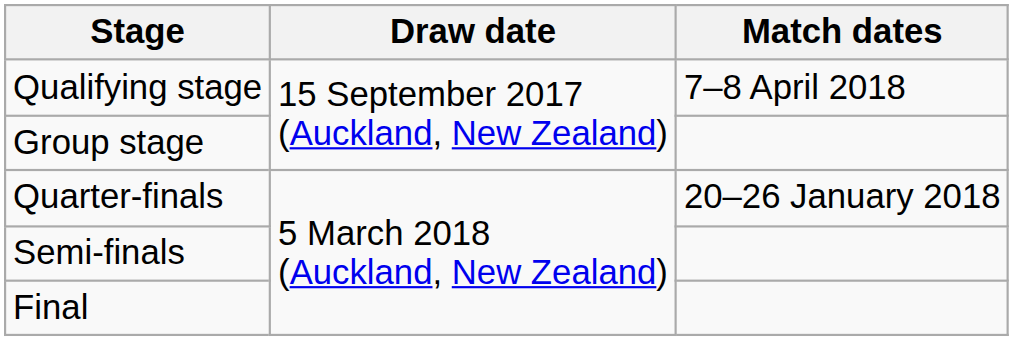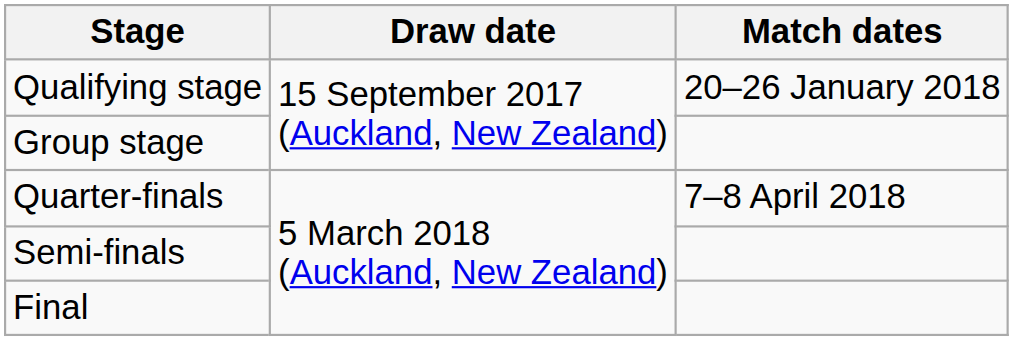Qualifying stage | Match dates: 7–8 April 2018 -> 20–26 January 2018
Quarter-finals | Match dates: 20–26 January 2018 -> 7–8 April 2018
